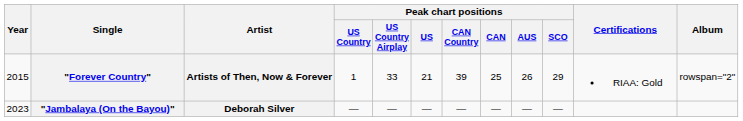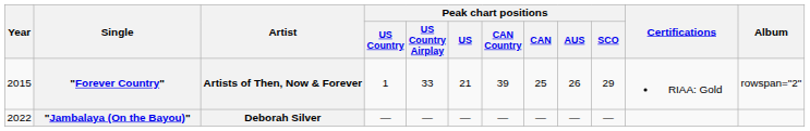"Jambalaya (On the Bayou)" | Year: 2023 -> 2022
